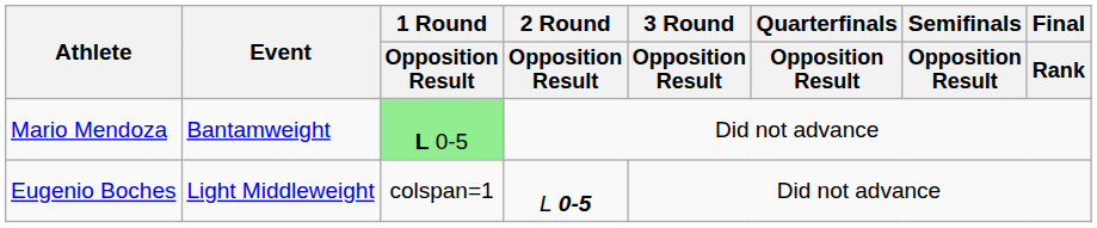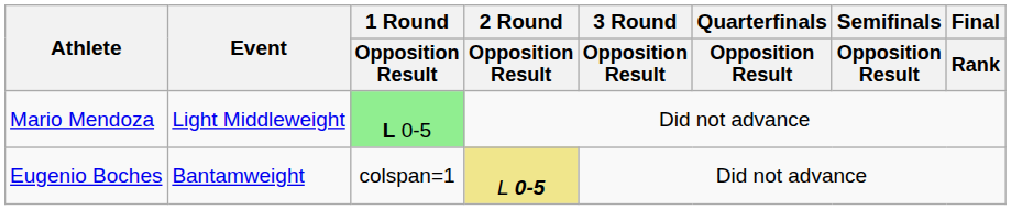Mario Mendoza | Event: Bantamweight -> Light Middleweight
Eugenio Boches | Event: Light Middleweight -> Bantamweight
Eugenio Boches | 2 Round / Opposition Result: no background -> khaki background
